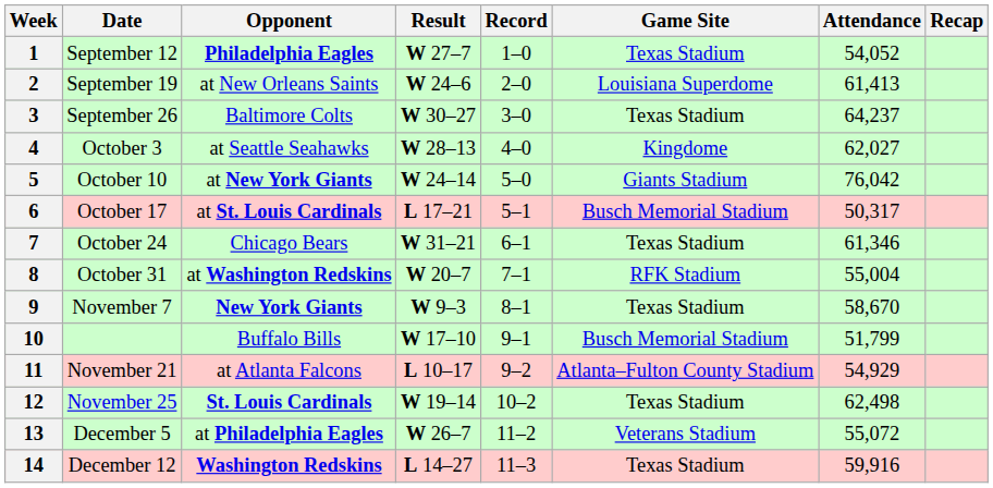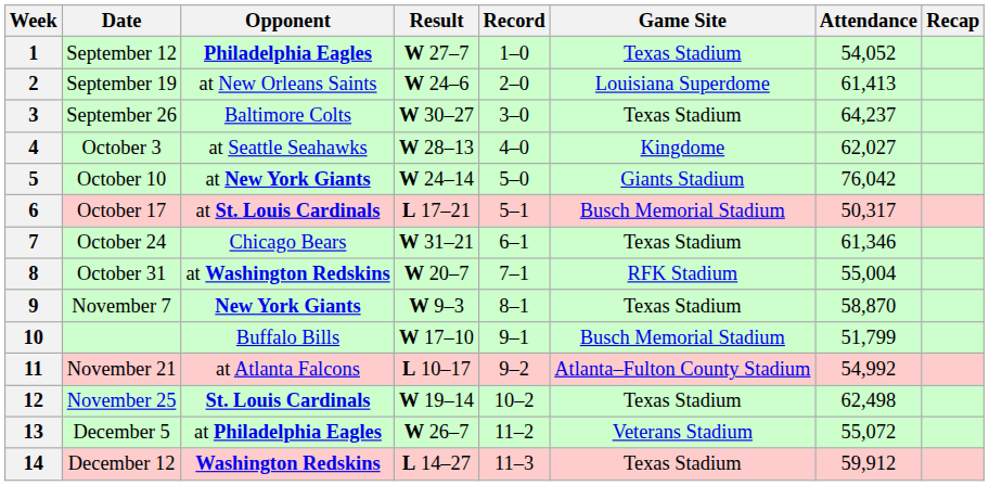9 | Attendance: 58,670 -> 58,870
11 | Attendance: 54,929 -> 54,992
14 | Attendance: 59,916 -> 59,912
